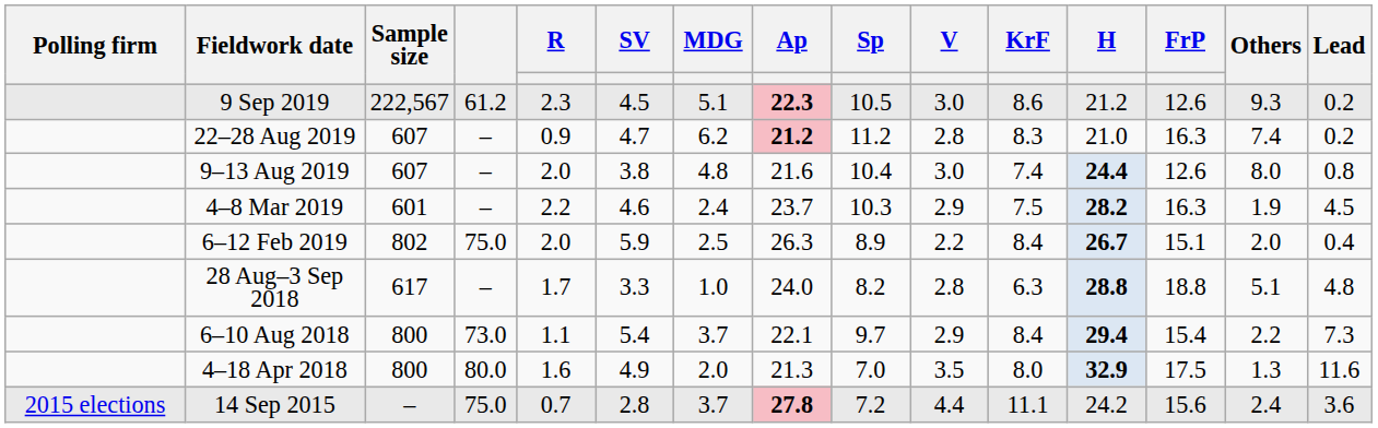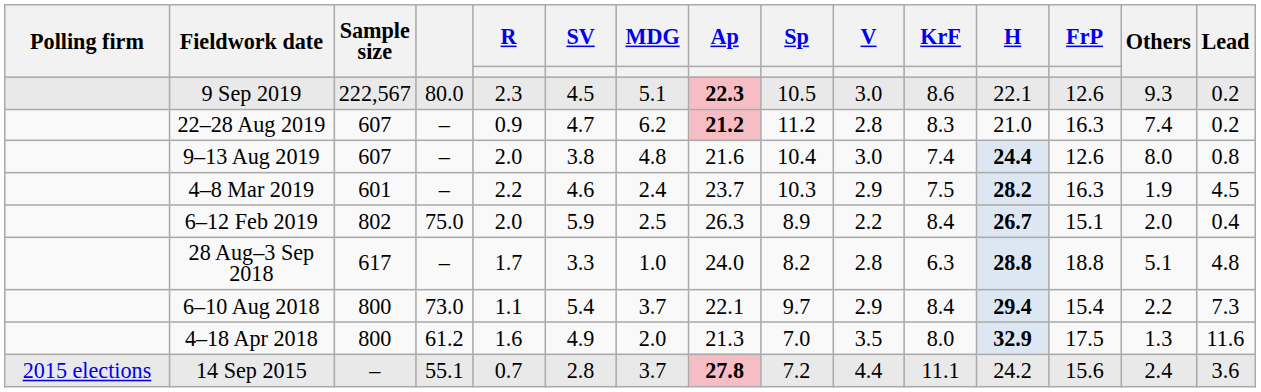9 Sep 2019 | column 4: 61.2 -> 80.0
9 Sep 2019 | H: 21.2 -> 22.1
4–18 Apr 2018 | column 4: 80.0 -> 61.2
14 Sep 2015 | column 4: 75.0 -> 55.1
